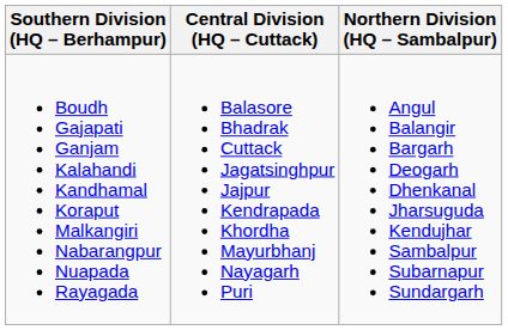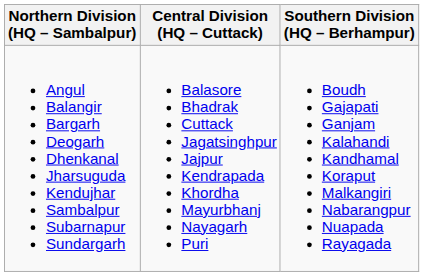columns swapped: Northern Division (HQ – Sambalpur) <-> Southern Division (HQ – Berhampur)
